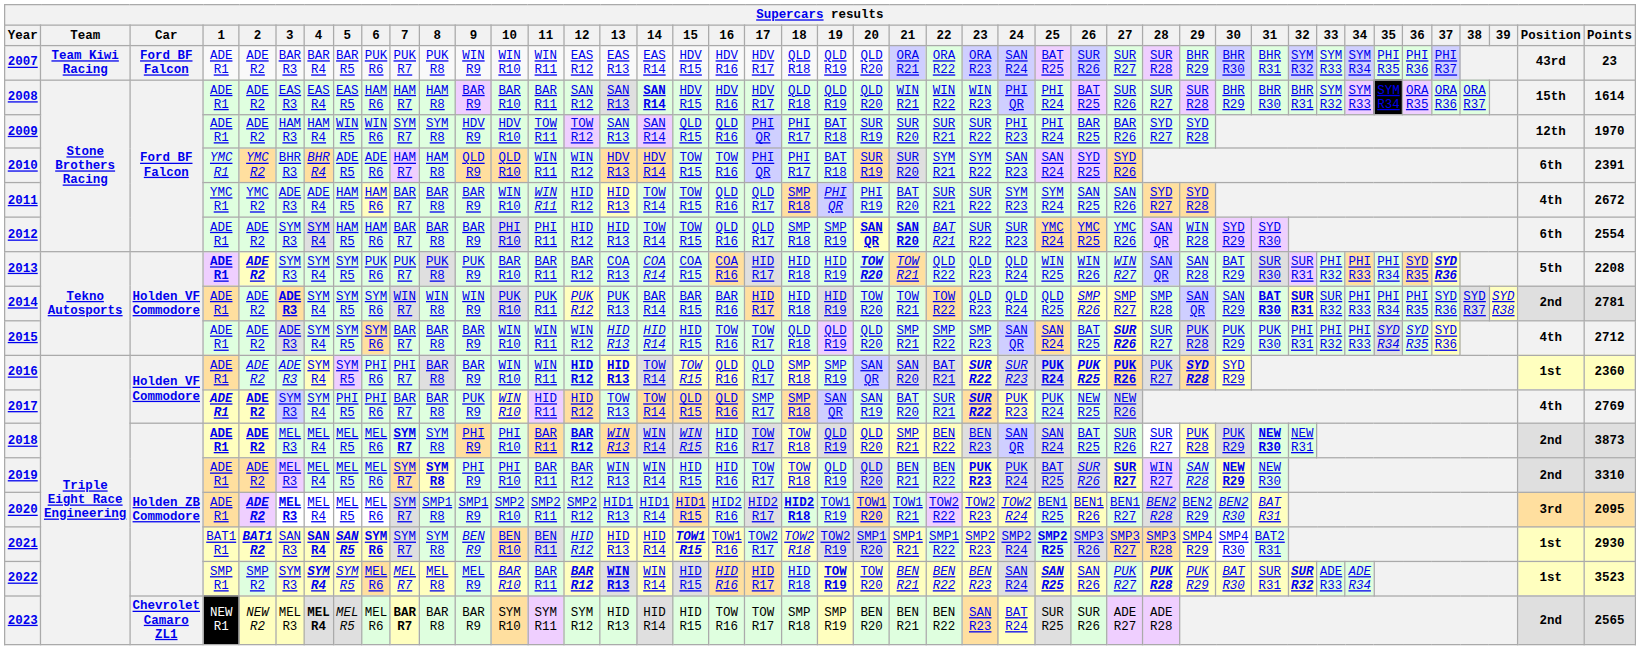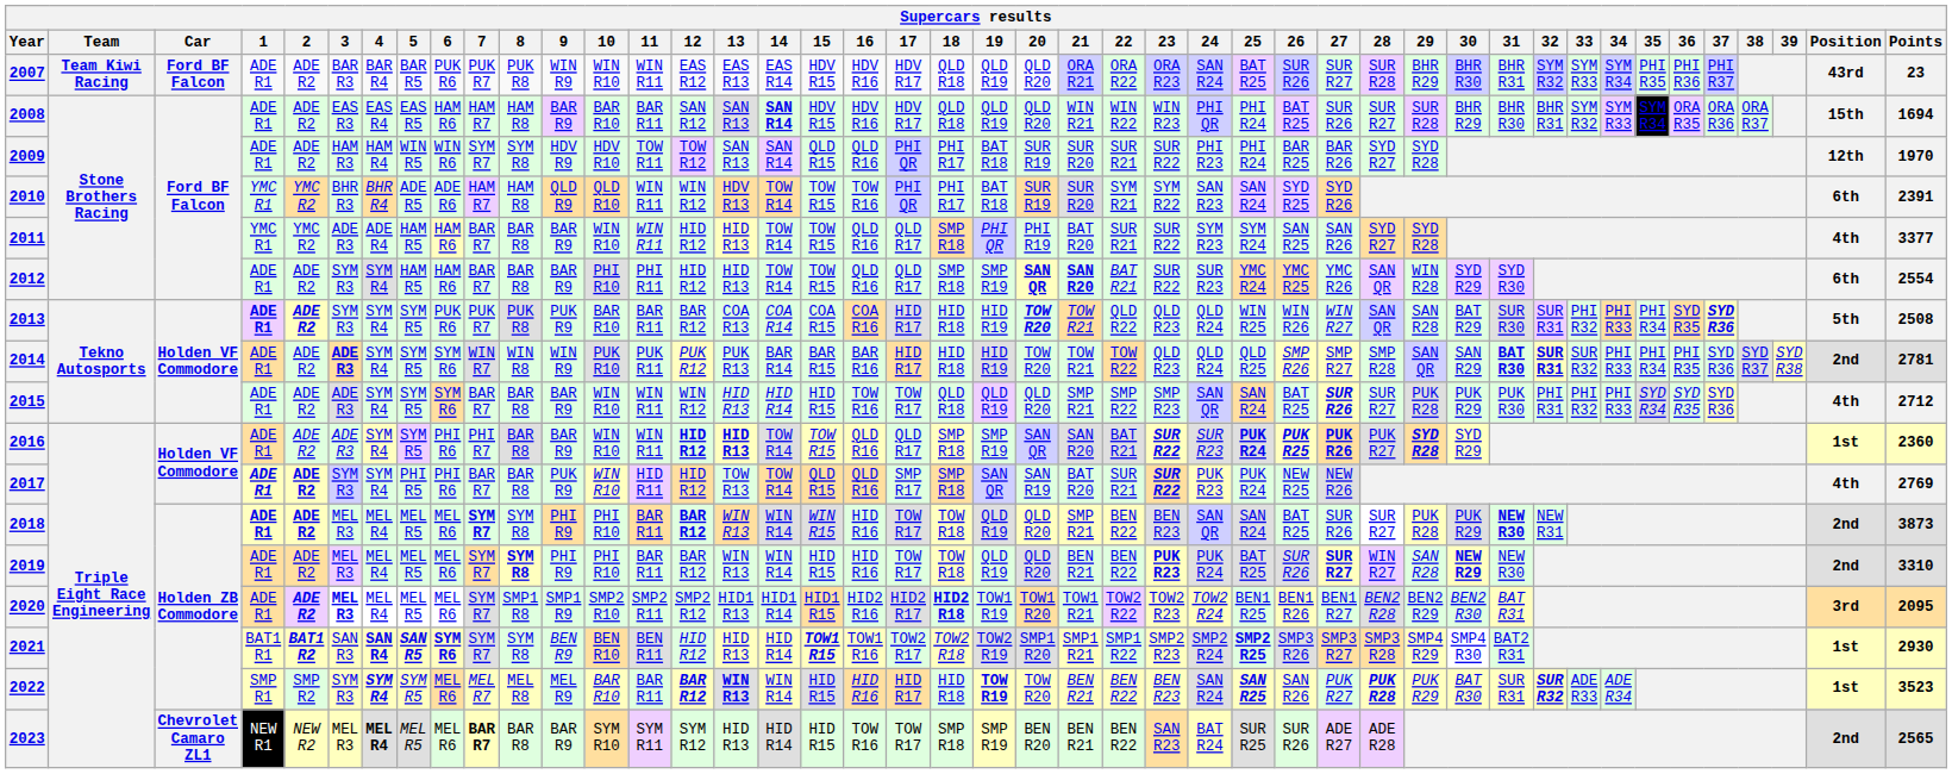2008 | Points: 1614 -> 1694
2010 | 14: HDV R14 -> TOW R14
2011 | Points: 2672 -> 3377
2013 | Points: 2208 -> 2508
